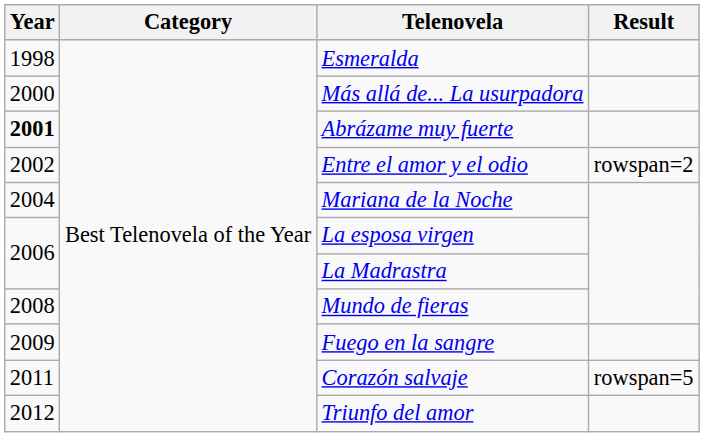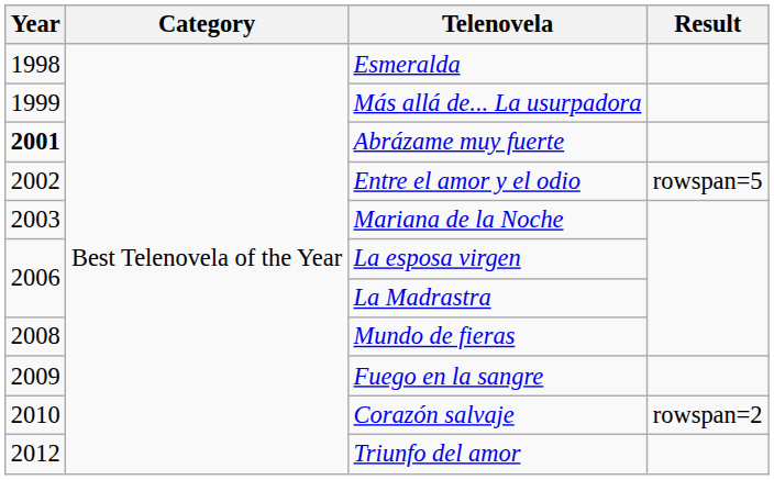Más allá de... La usurpadora | Year: 2000 -> 1999
Entre el amor y el odio | Result: rowspan=2 -> rowspan=5
Mariana de la Noche | Year: 2004 -> 2003
Corazón salvaje | Year: 2011 -> 2010
Corazón salvaje | Result: rowspan=5 -> rowspan=2
